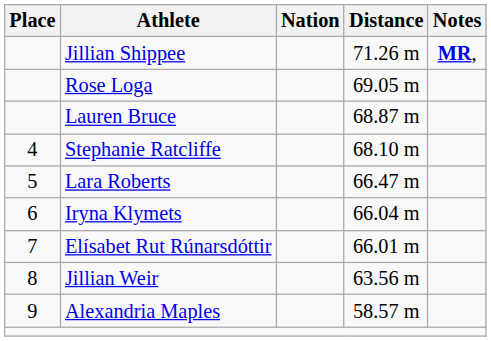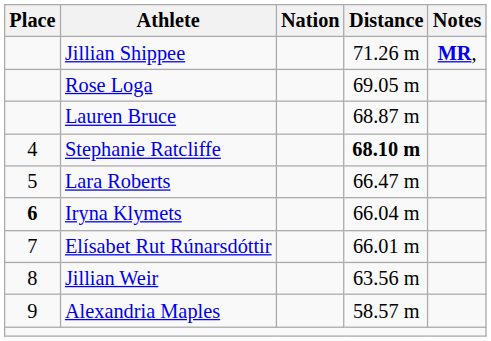Stephanie Ratcliffe | Distance: normal -> bold
Iryna Klymets | Place: normal -> bold
